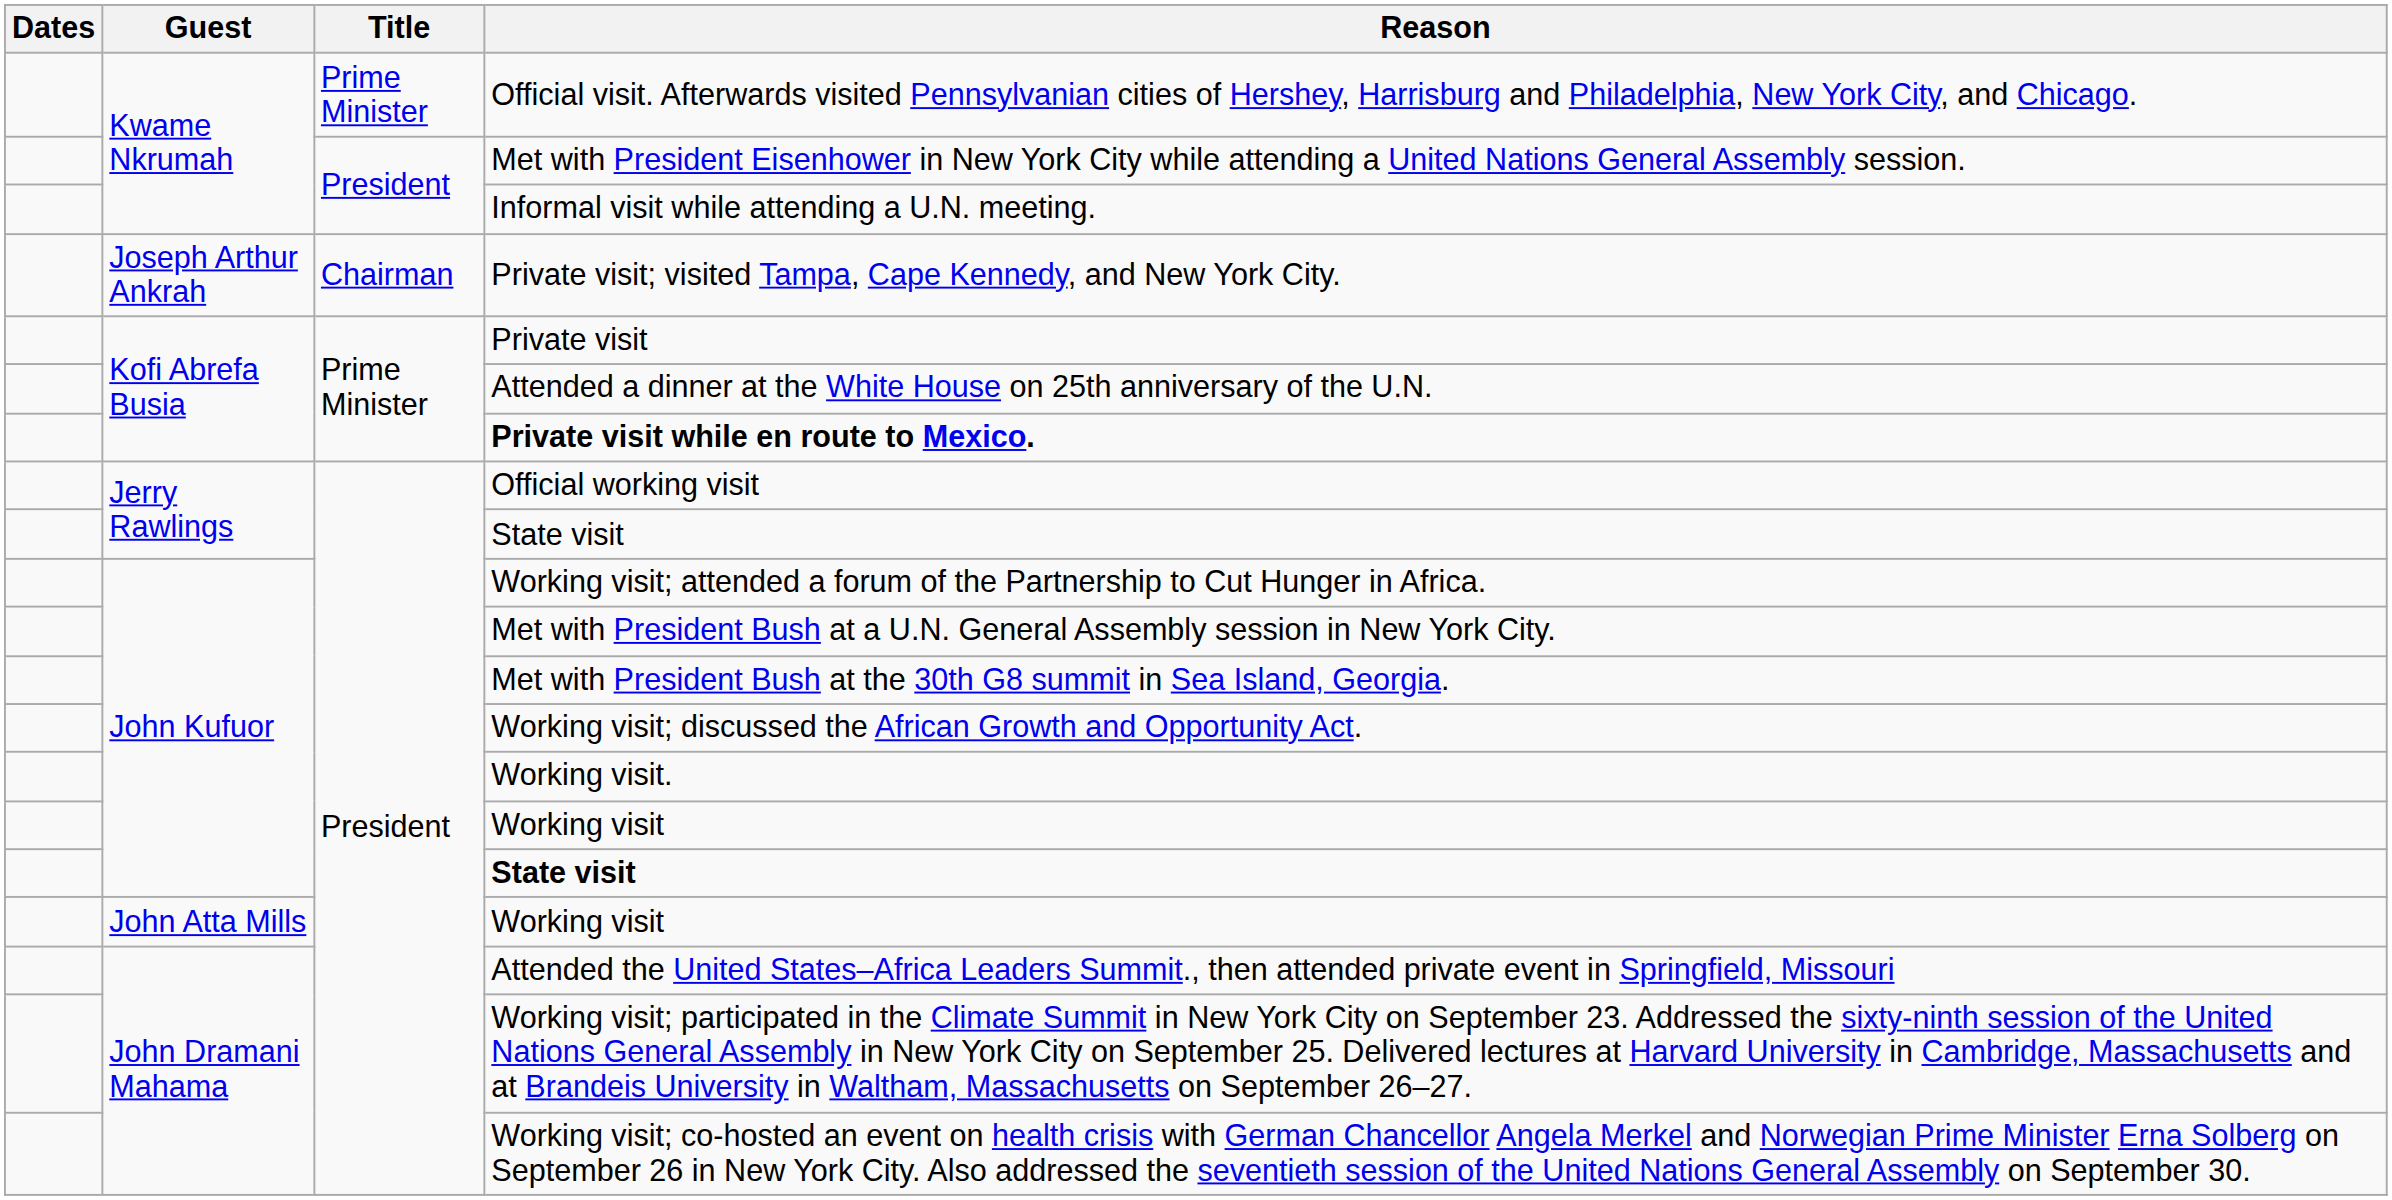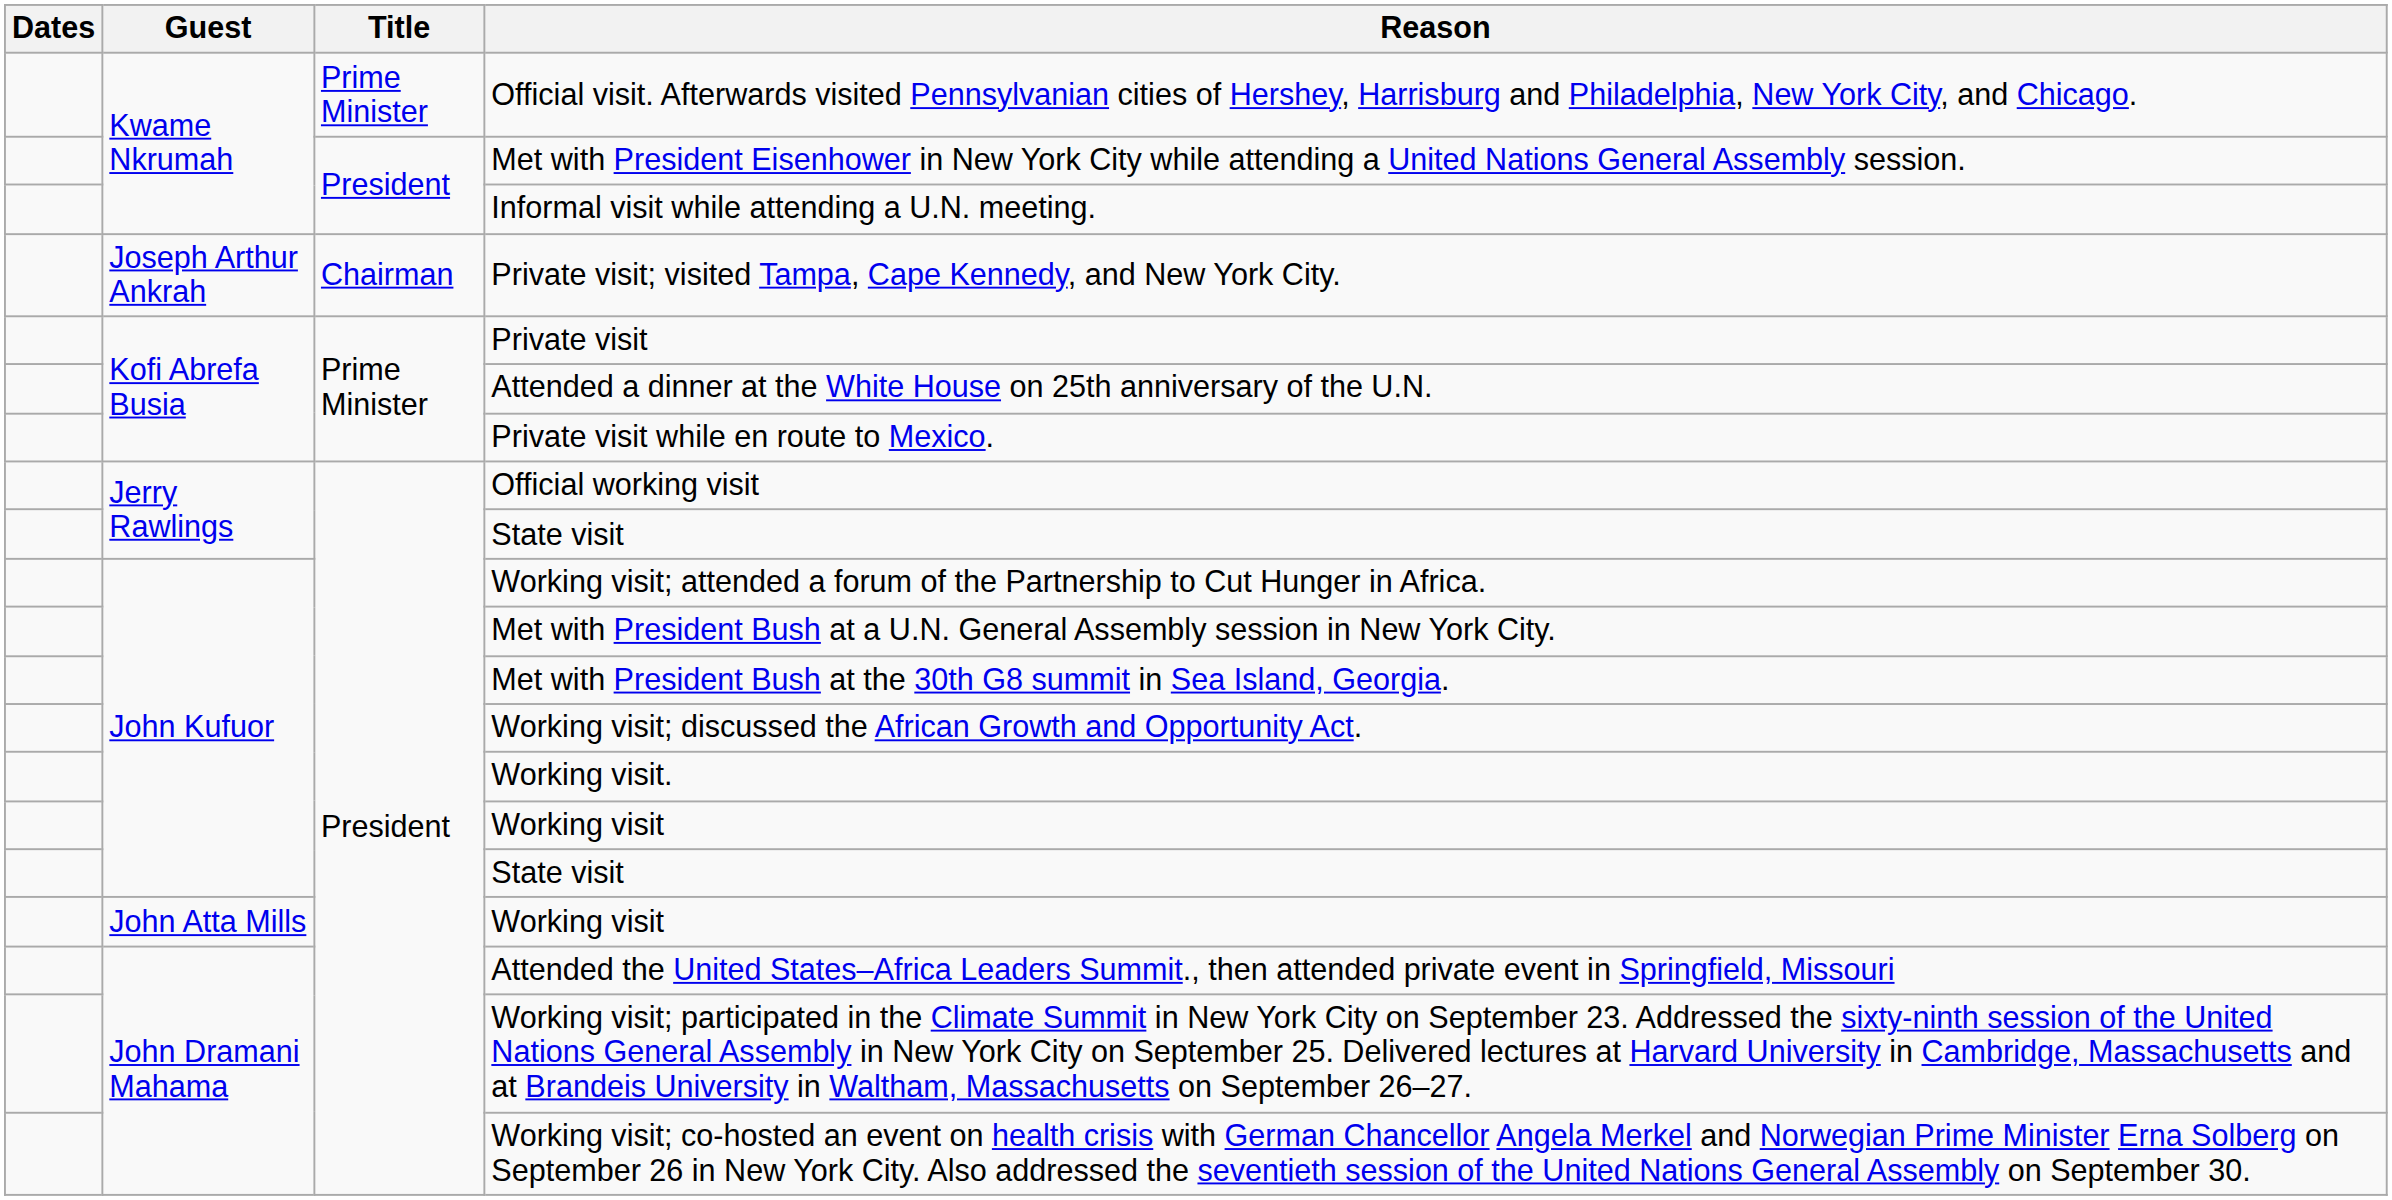Private visit while en route to Mexico. | Reason: bold -> normal
John Kufuor / State visit | Reason: bold -> normal
